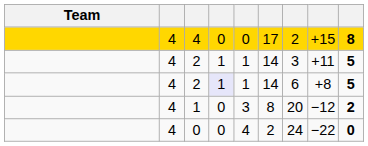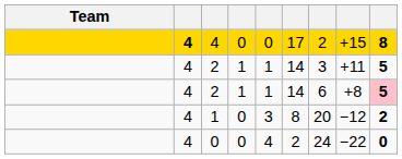row 2 | column 2: normal -> bold
row 4 | column 4: lavender background -> no background
row 4 | column 9: no background -> pink background
